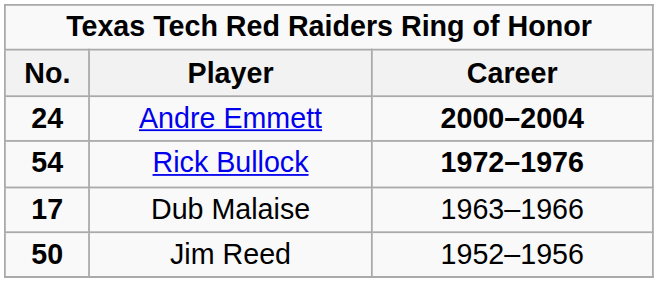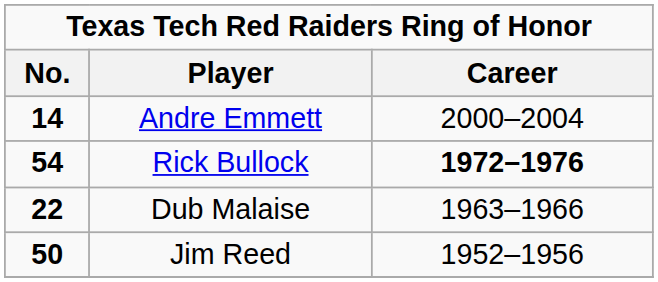Andre Emmett | No.: 24 -> 14
Andre Emmett | Career: bold -> normal
Dub Malaise | No.: 17 -> 22
